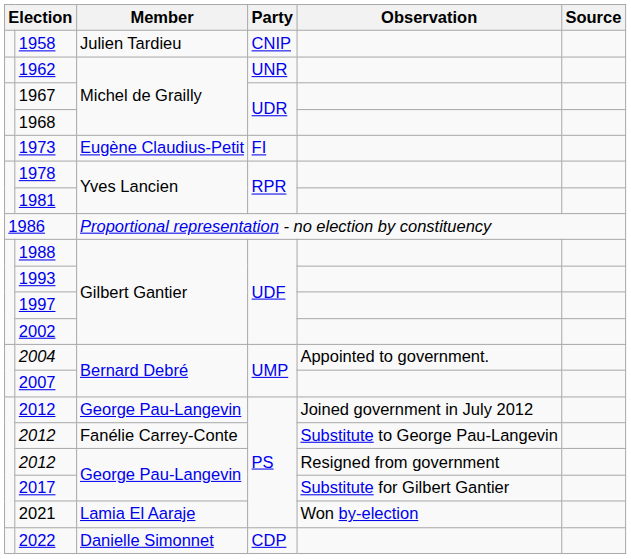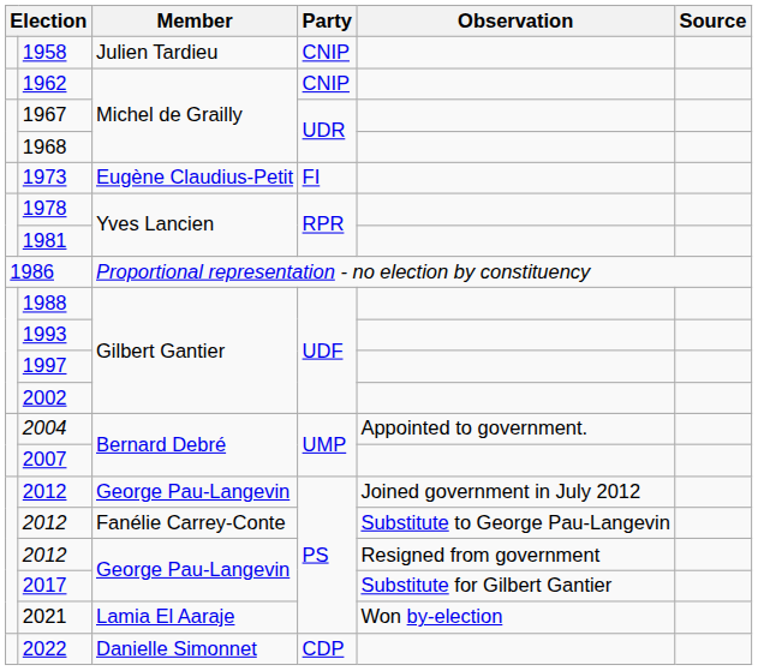1962 | Party: UNR -> CNIP
